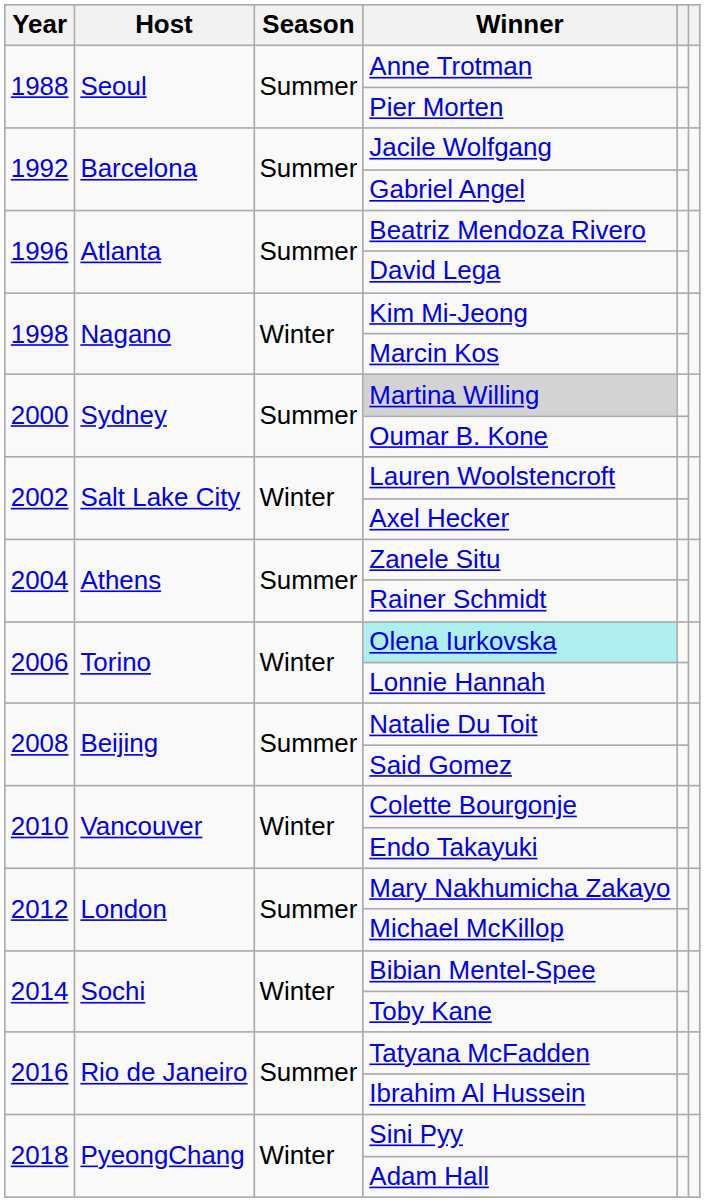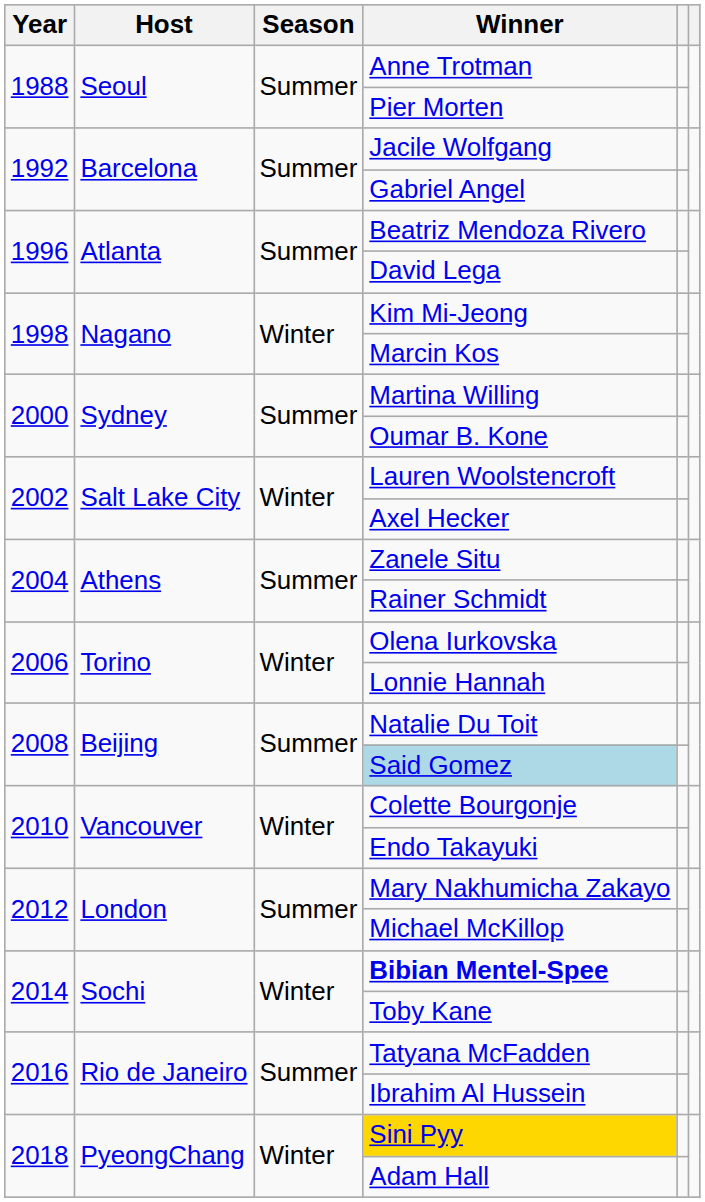Martina Willing | Winner: lightgrey background -> no background
Olena Iurkovska | Winner: paleturquoise background -> no background
Said Gomez | Winner: no background -> lightblue background
Bibian Mentel-Spee | Winner: normal -> bold
Sini Pyy | Winner: no background -> gold background
